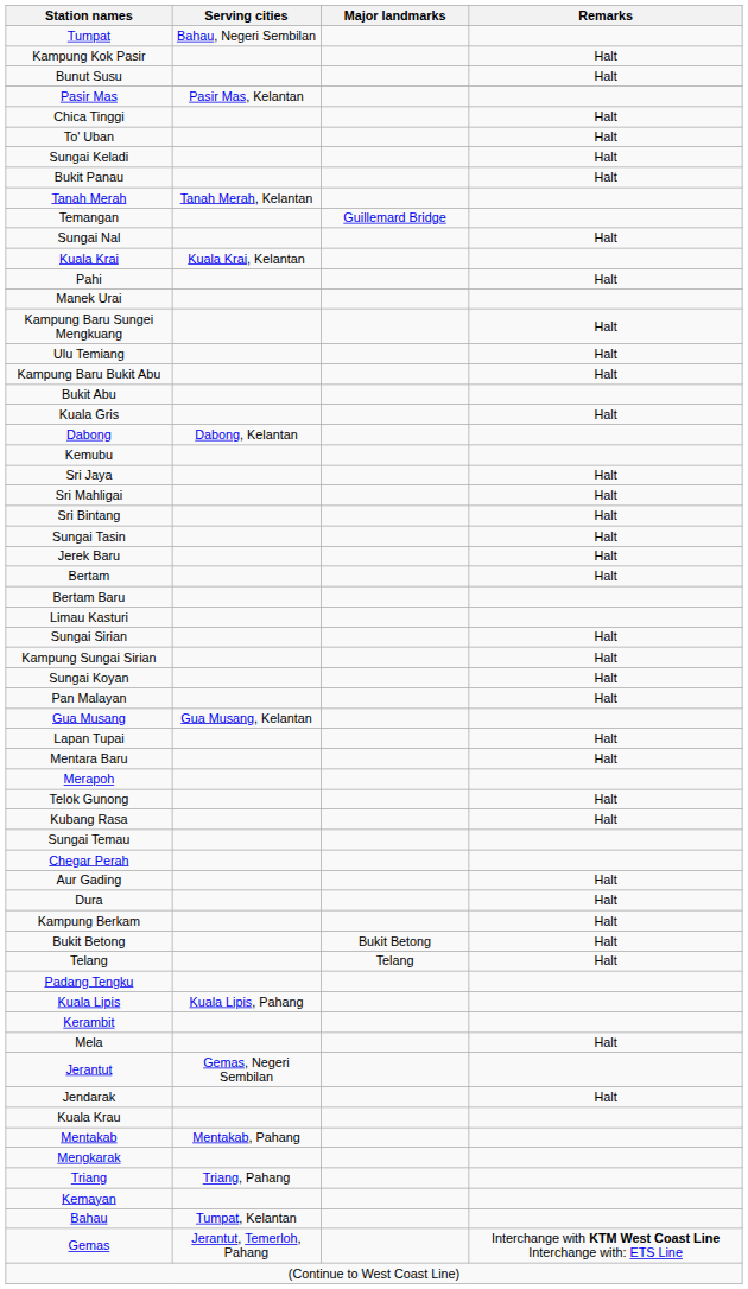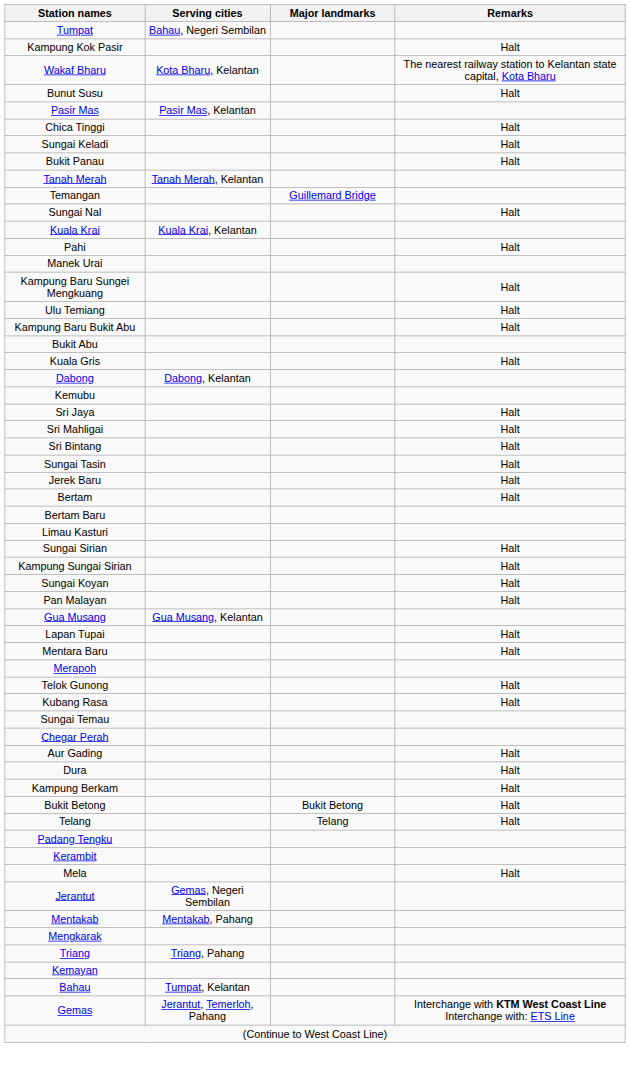+ row: Wakaf Bharu | Kota Bharu, Kelantan | The nearest railway station to Kelantan state capital, Kota Bharu
- row: To' Uban | Halt
- row: Kuala Lipis | Kuala Lipis, Pahang
- row: Jendarak | Halt
- row: Kuala Krau
